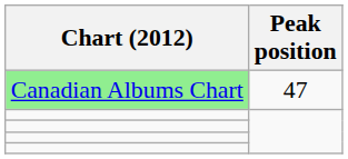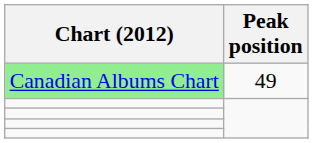row 2 | Peak position: 47 -> 49
